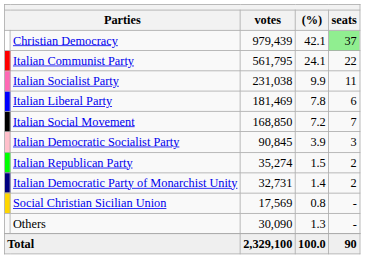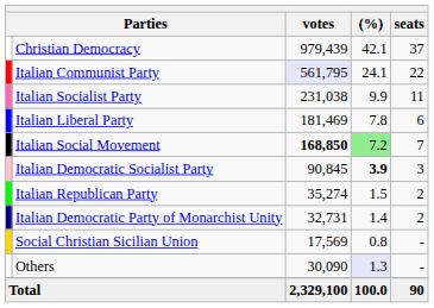Christian Democracy | seats: lightgreen background -> no background
Italian Communist Party | votes: no background -> lavender background
Italian Social Movement | votes: normal -> bold
Italian Social Movement | (%): no background -> lightgreen background
Italian Democratic Socialist Party | (%): normal -> bold
Others | (%): no background -> lavender background
